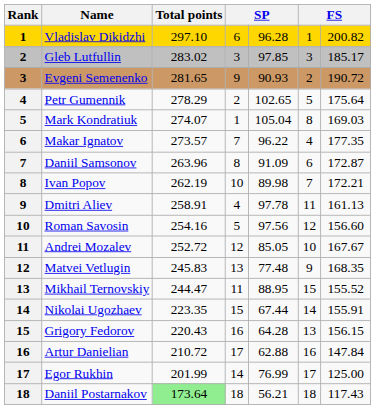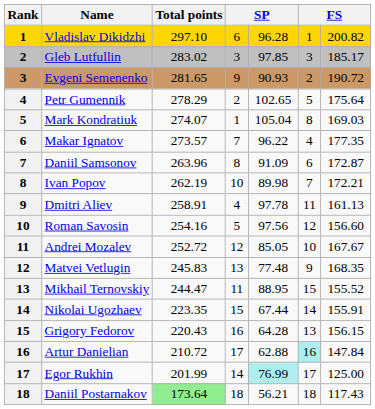Artur Danielian | column 6: no background -> paleturquoise background
Egor Rukhin | column 5: no background -> paleturquoise background
